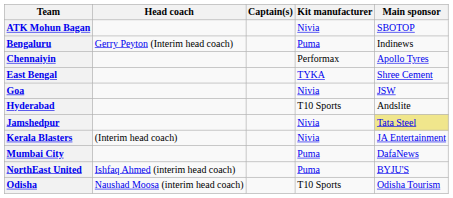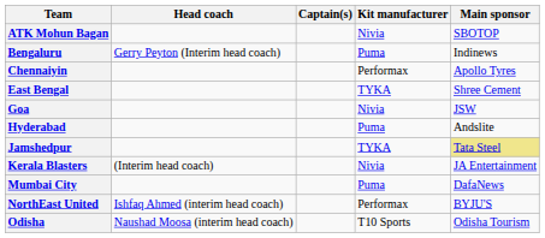Hyderabad | Kit manufacturer: T10 Sports -> Puma
Jamshedpur | Kit manufacturer: Nivia -> TYKA
NorthEast United | Kit manufacturer: Puma -> Performax
